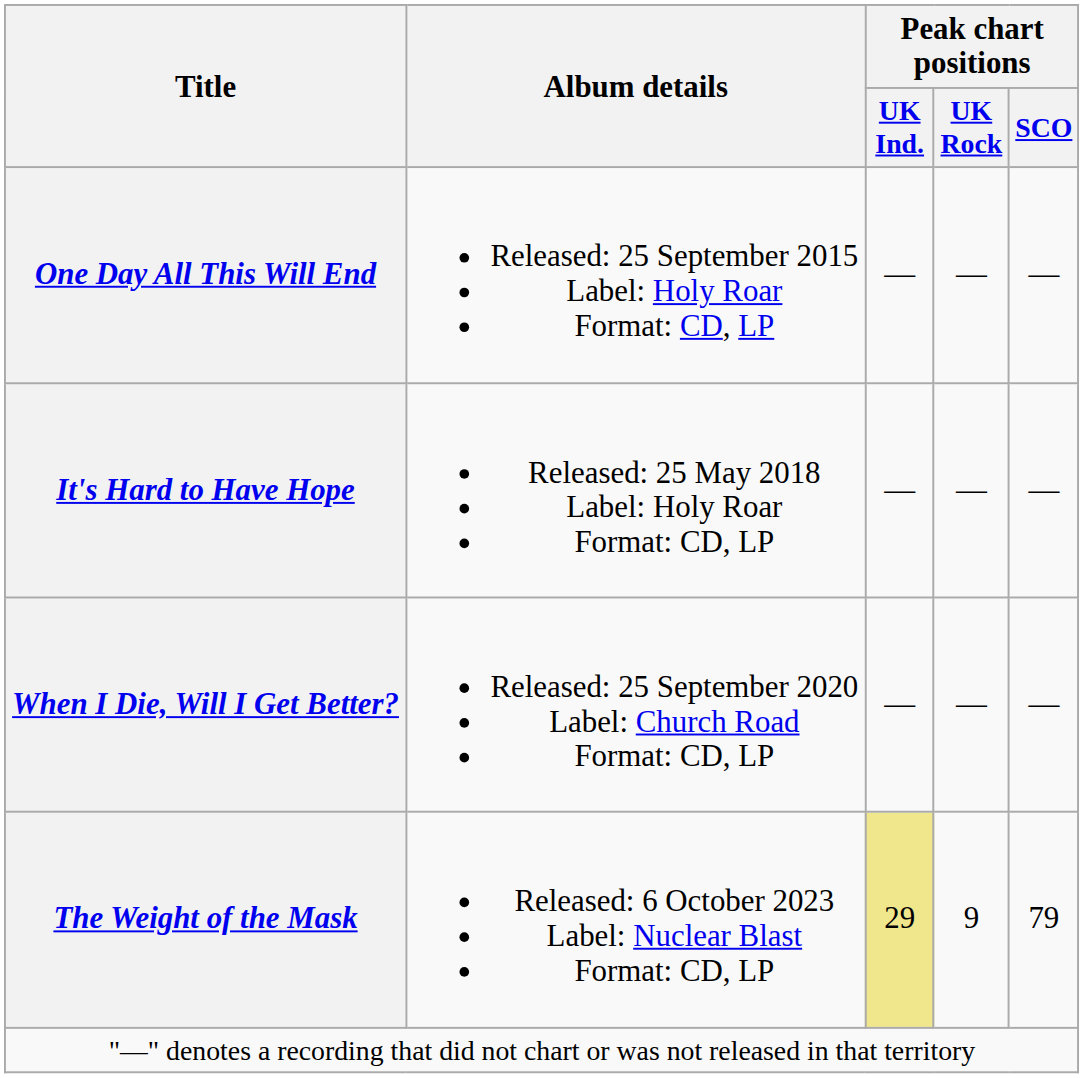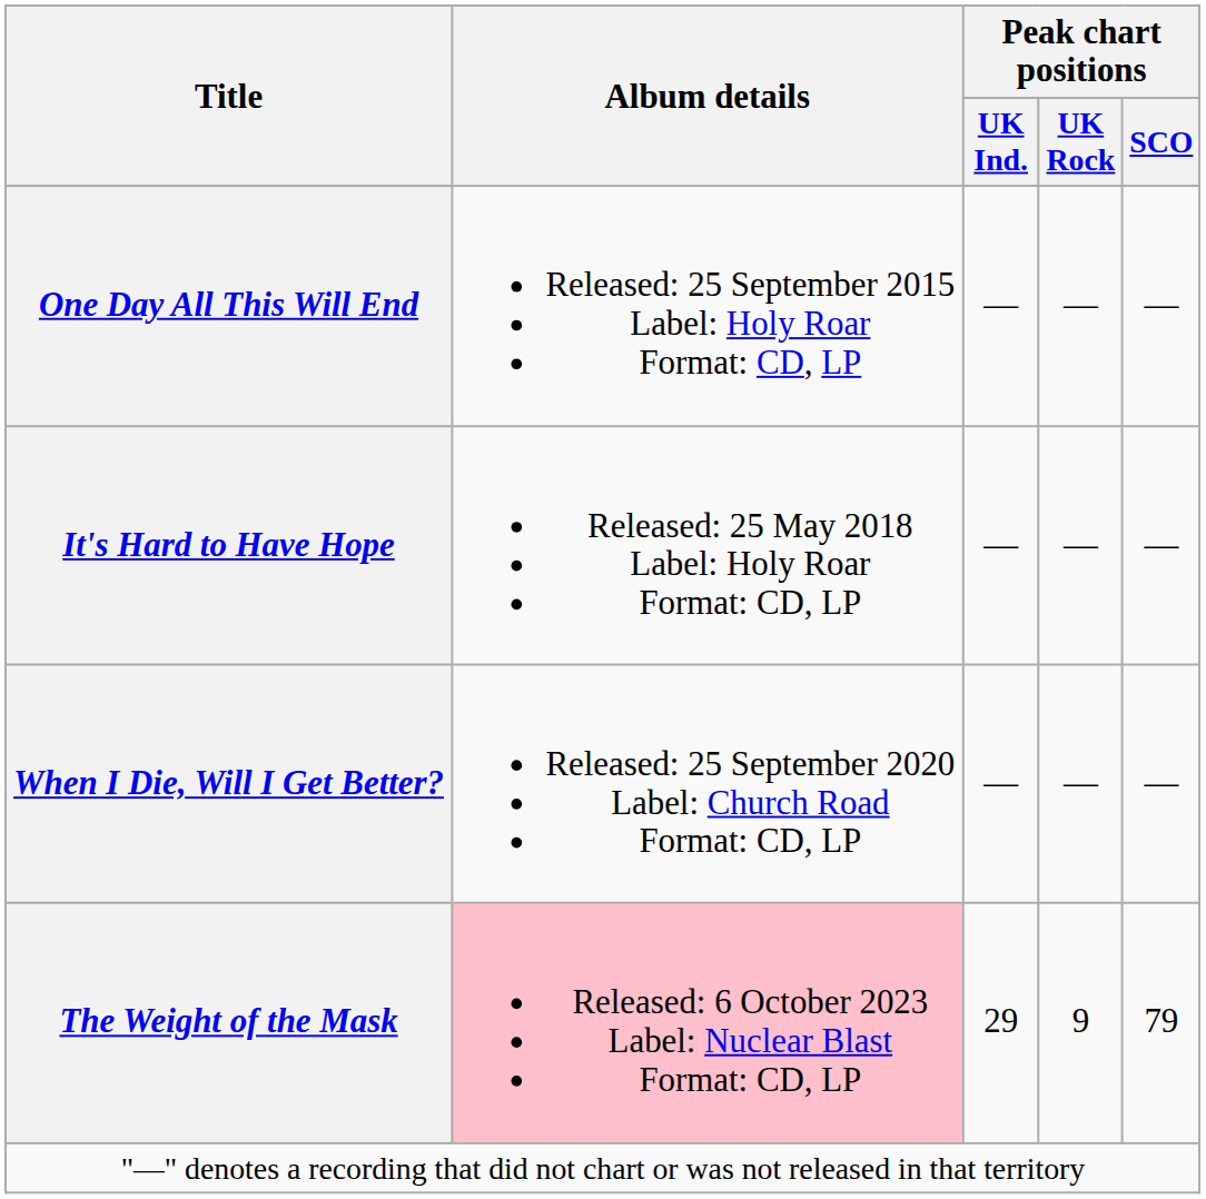The Weight of the Mask | Album details: no background -> pink background
The Weight of the Mask | Peak chart positions / UK Ind.: khaki background -> no background
